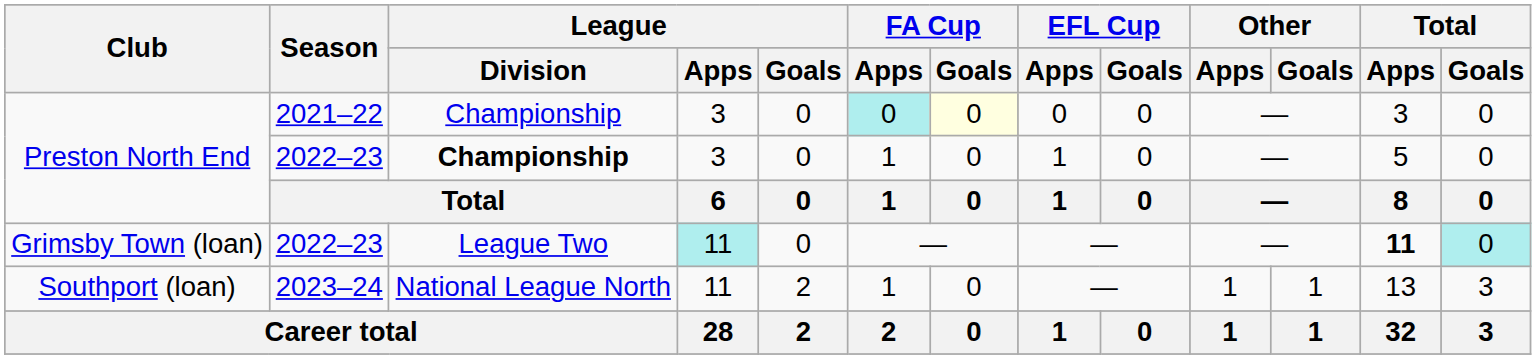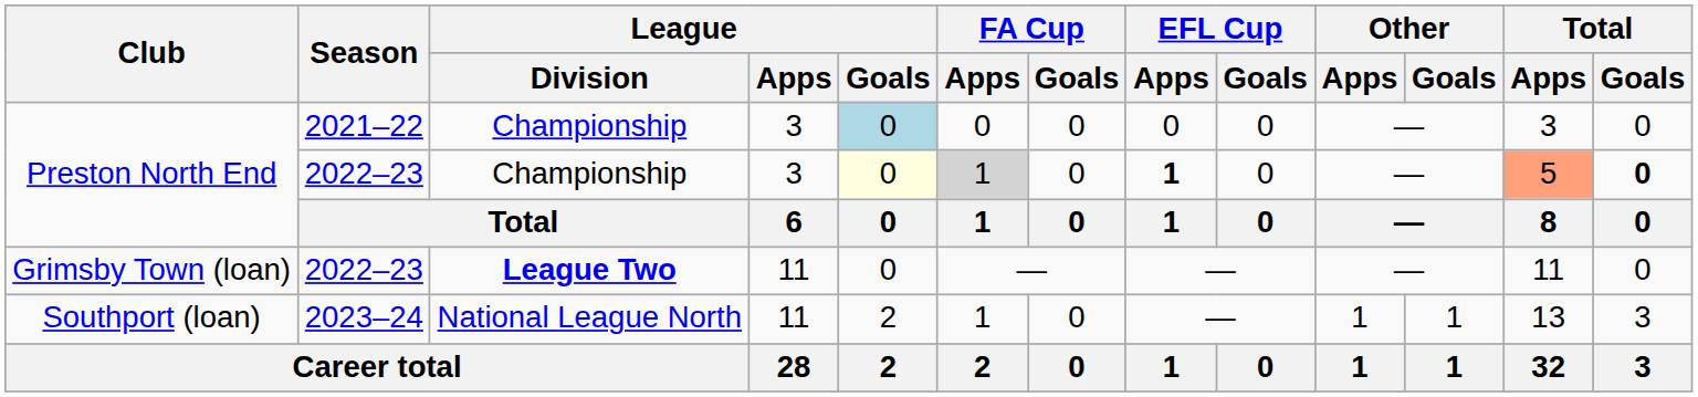Preston North End / 2021–22 | League / Goals: no background -> lightblue background
Preston North End / 2021–22 | FA Cup / Apps: paleturquoise background -> no background
Preston North End / 2021–22 | FA Cup / Goals: lightyellow background -> no background
Preston North End / 2022–23 | League / Division: bold -> normal
Preston North End / 2022–23 | League / Goals: no background -> lightyellow background
Preston North End / 2022–23 | FA Cup / Apps: no background -> lightgrey background
Preston North End / 2022–23 | EFL Cup / Apps: normal -> bold
Preston North End / 2022–23 | Total / Apps: no background -> lightsalmon background
Preston North End / 2022–23 | Total / Goals: normal -> bold
Grimsby Town (loan) | League / Division: normal -> bold
Grimsby Town (loan) | League / Apps: paleturquoise background -> no background
Grimsby Town (loan) | Total / Apps: bold -> normal
Grimsby Town (loan) | Total / Goals: paleturquoise background -> no background
